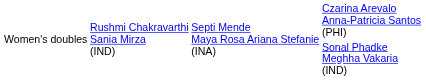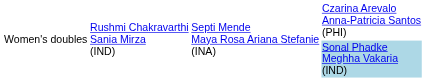row 2 | column 4: no background -> lightblue background
